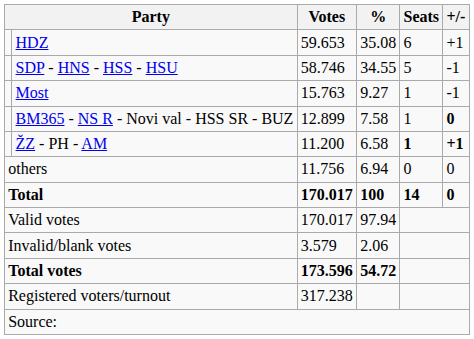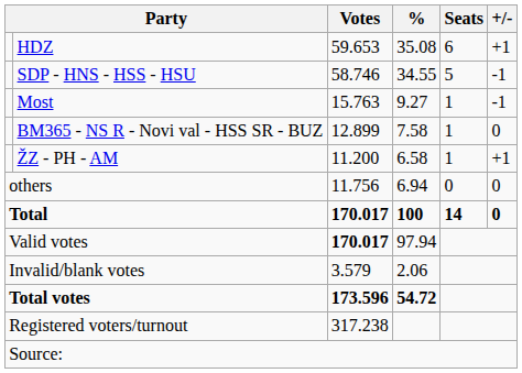BM365 - NS R - Novi val - HSS SR - BUZ | +/-: bold -> normal
ŽZ - PH - AM | Seats: bold -> normal
ŽZ - PH - AM | +/-: bold -> normal
Valid votes | Votes: normal -> bold
